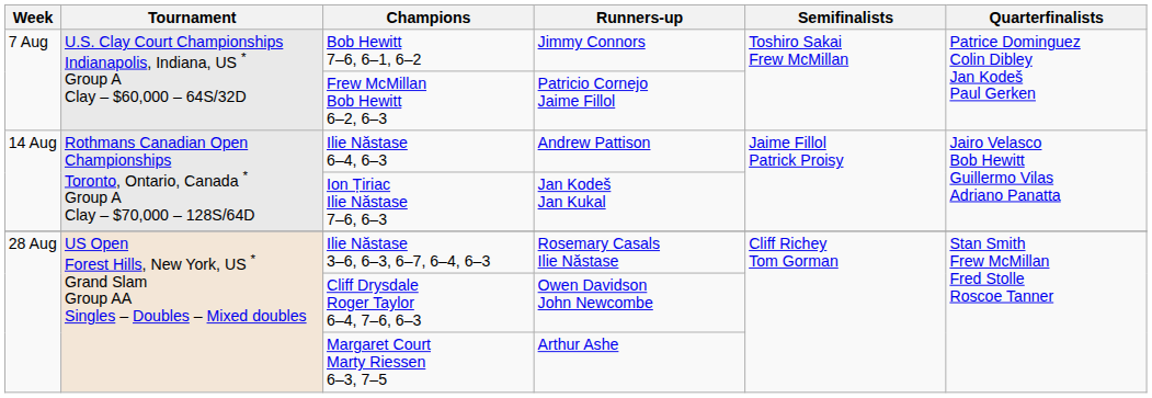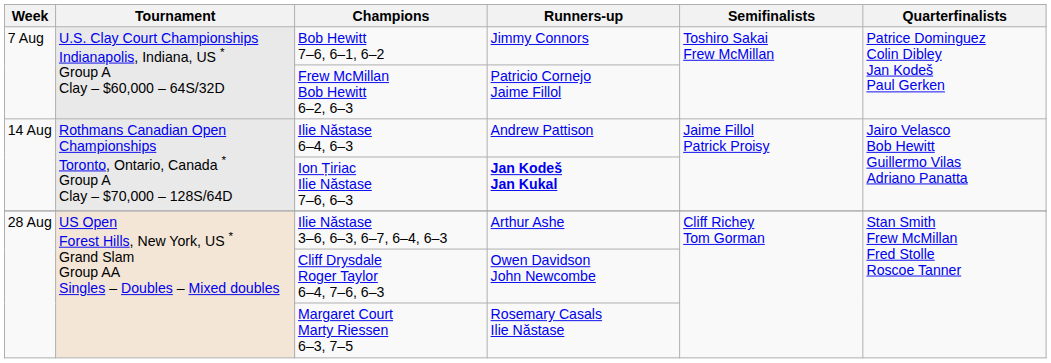Ion Țiriac Ilie Năstase 7–6, 6–3 | Runners-up: normal -> bold
Ilie Năstase 3–6, 6–3, 6–7, 6–4, 6–3 | Runners-up: Rosemary Casals Ilie Năstase -> Arthur Ashe
Margaret Court Marty Riessen 6–3, 7–5 | Runners-up: Arthur Ashe -> Rosemary Casals Ilie Năstase
